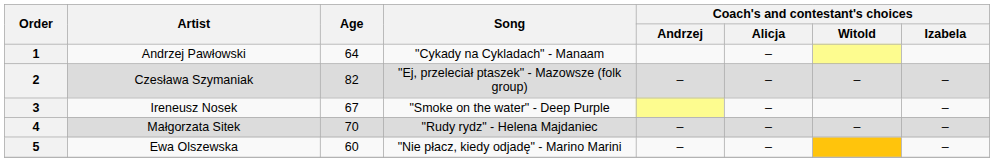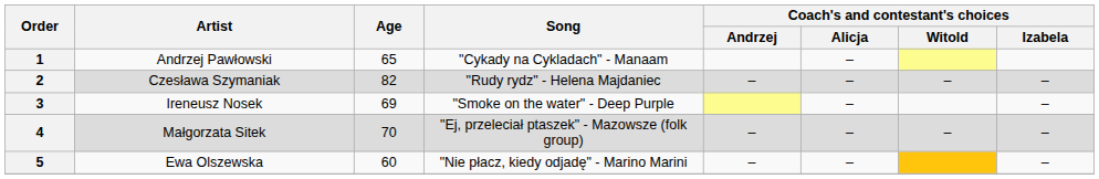1 | Age: 64 -> 65
2 | Song: "Ej, przeleciał ptaszek" - Mazowsze (folk group) -> "Rudy rydz" - Helena Majdaniec
3 | Age: 67 -> 69
4 | Song: "Rudy rydz" - Helena Majdaniec -> "Ej, przeleciał ptaszek" - Mazowsze (folk group)
